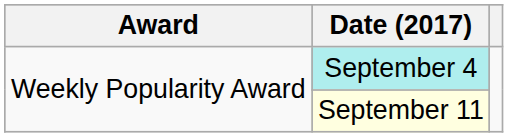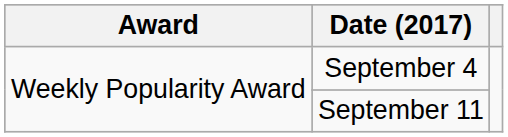September 4 | Date (2017): paleturquoise background -> no background
September 11 | Date (2017): lightyellow background -> no background
